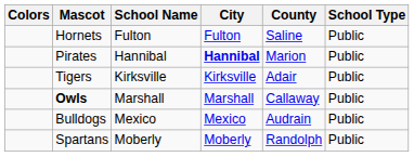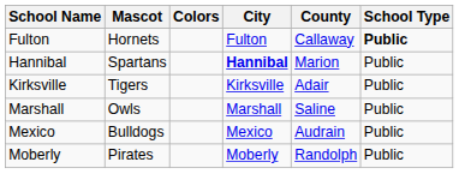columns swapped: School Name <-> Colors
row 2 | County: Saline -> Callaway
row 2 | School Type: normal -> bold
row 3 | Mascot: Pirates -> Spartans
row 5 | Mascot: bold -> normal
row 5 | County: Callaway -> Saline
row 7 | Mascot: Spartans -> Pirates
